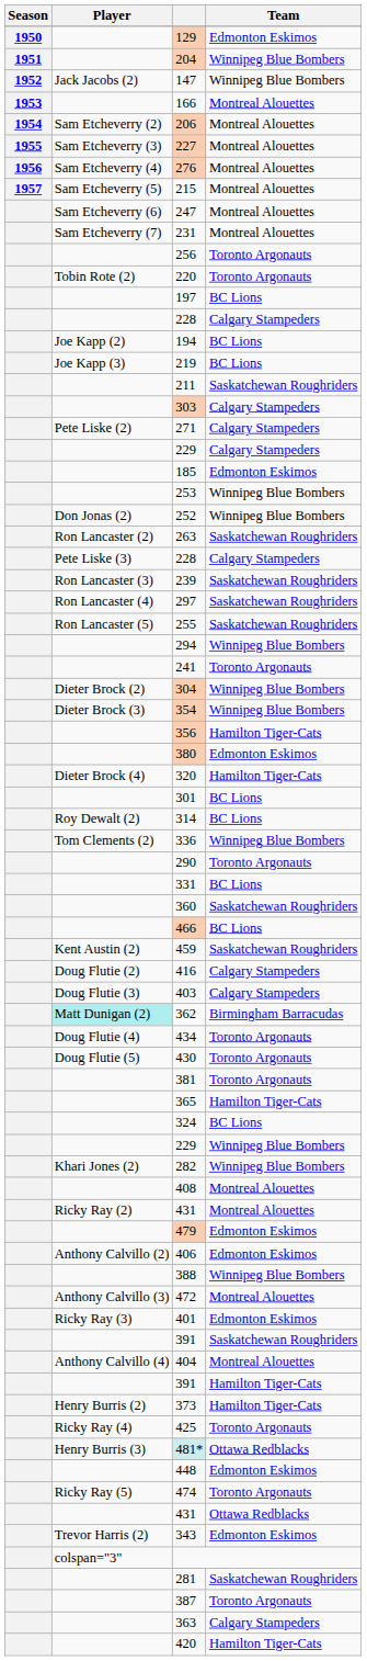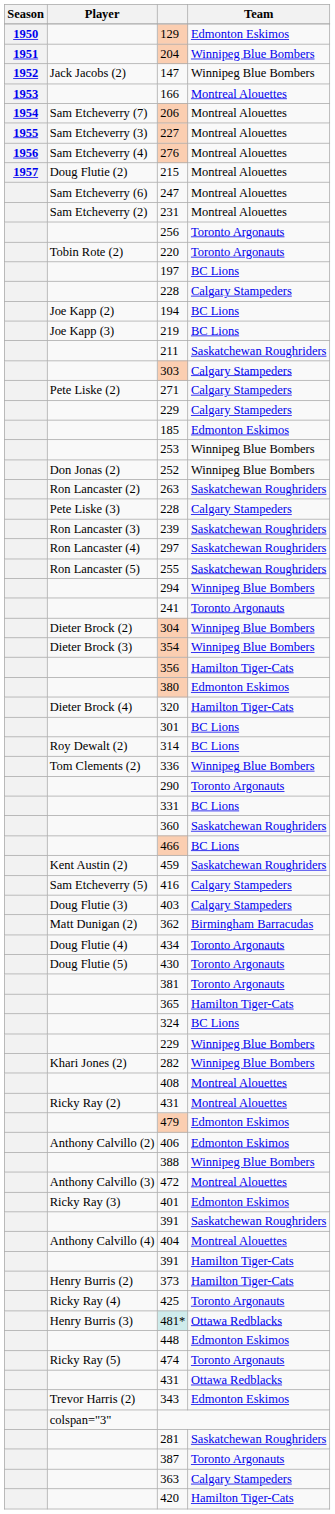206 | Player: Sam Etcheverry (2) -> Sam Etcheverry (7)
215 | Player: Sam Etcheverry (5) -> Doug Flutie (2)
231 | Player: Sam Etcheverry (7) -> Sam Etcheverry (2)
416 | Player: Doug Flutie (2) -> Sam Etcheverry (5)
362 | Player: paleturquoise background -> no background
